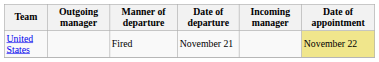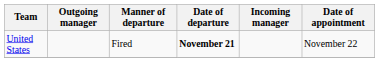United States | Date of departure: normal -> bold
United States | Date of appointment: khaki background -> no background
